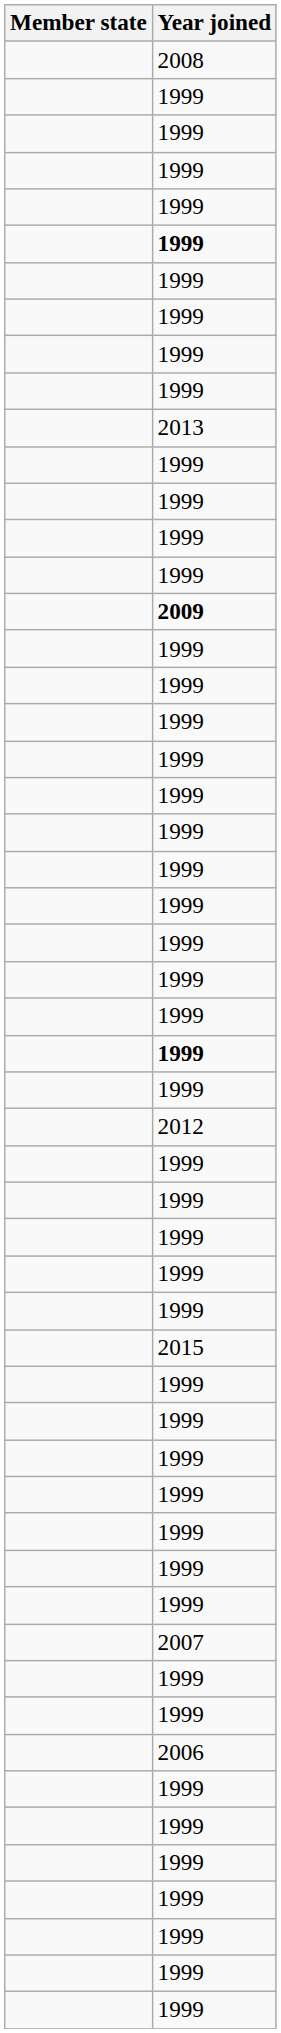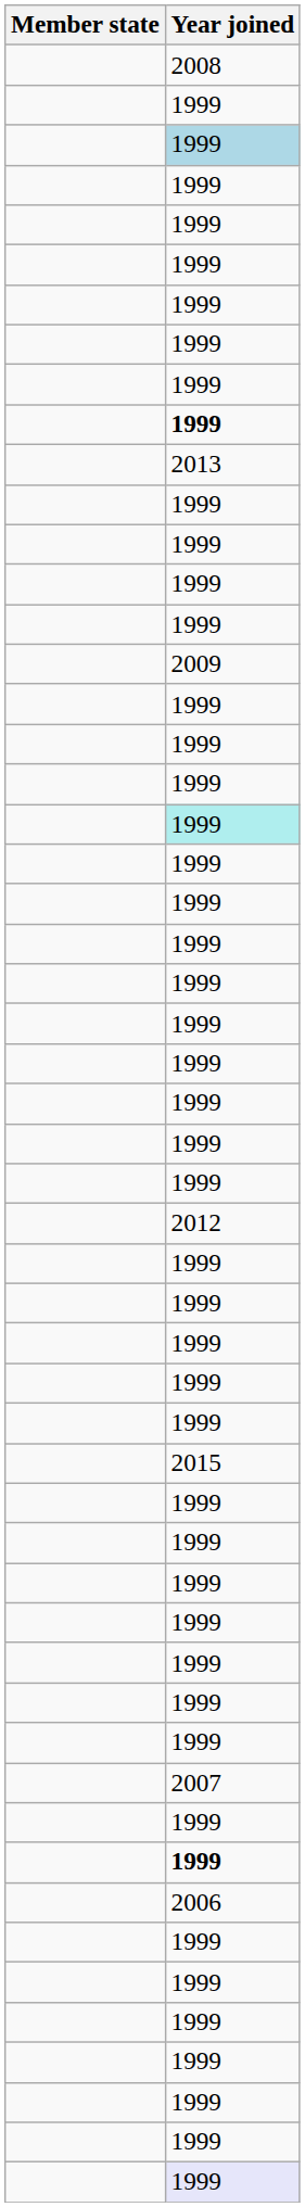row 4 | Year joined: no background -> lightblue background
row 7 | Year joined: bold -> normal
row 11 | Year joined: normal -> bold
row 17 | Year joined: bold -> normal
row 21 | Year joined: no background -> paleturquoise background
row 29 | Year joined: bold -> normal
row 47 | Year joined: normal -> bold
row 55 | Year joined: no background -> lavender background
